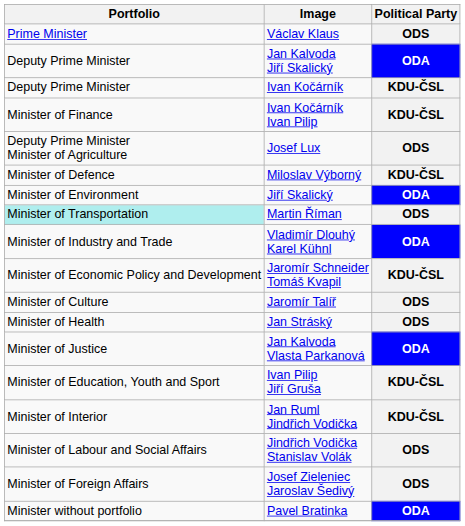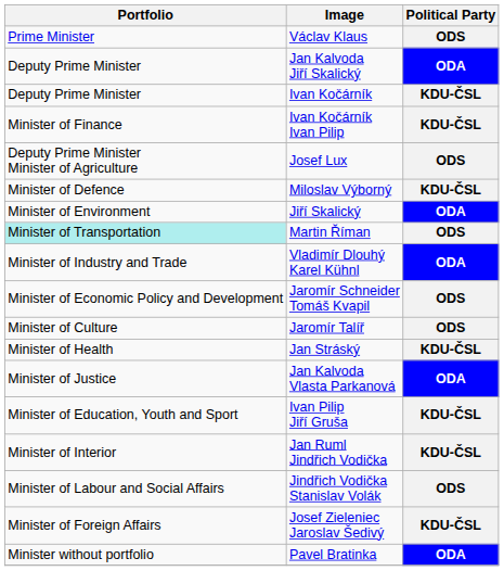Jaromír Schneider Tomáš Kvapil | Political Party: KDU-ČSL -> ODS
Jan Stráský | Political Party: ODS -> KDU-ČSL
Josef Zieleniec Jaroslav Šedivý | Political Party: ODS -> KDU-ČSL
